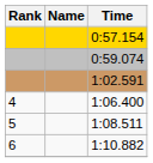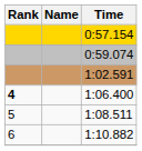1:06.400 | Rank: normal -> bold
